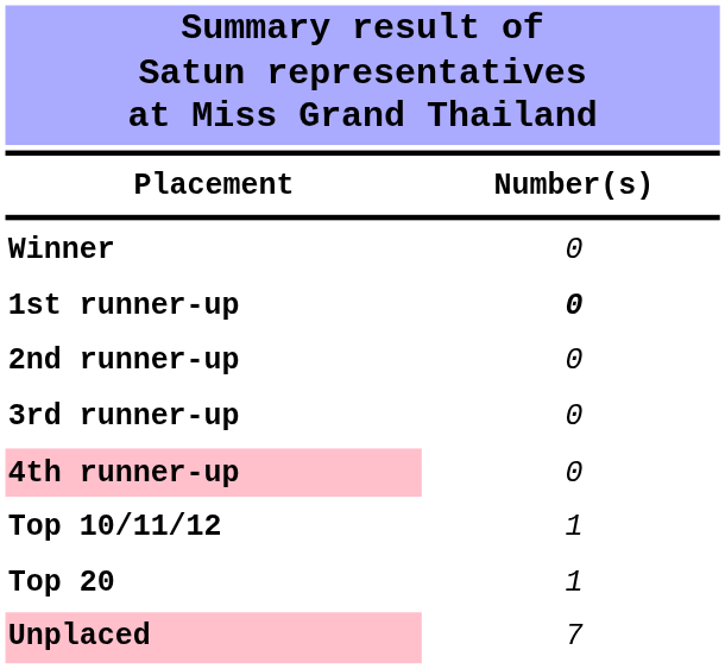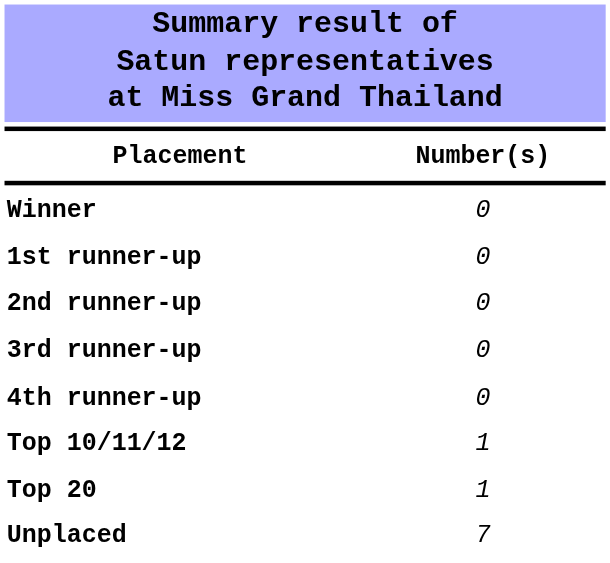row 4 | column 2: bold -> normal
row 7 | column 1: pink background -> no background
row 10 | column 1: pink background -> no background
